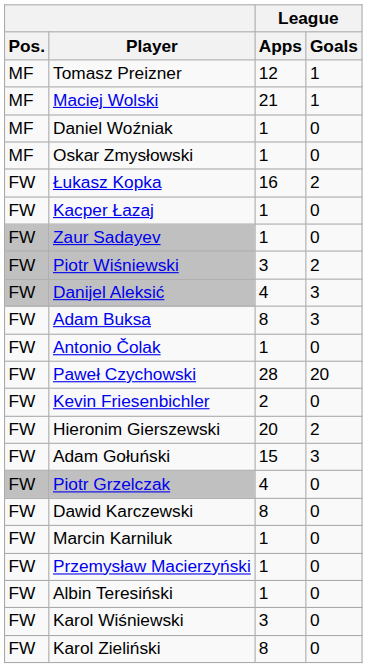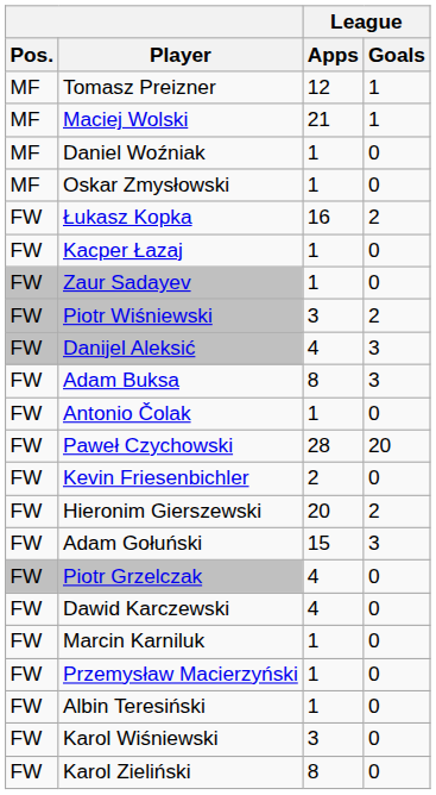Dawid Karczewski | League / Apps: 8 -> 4
